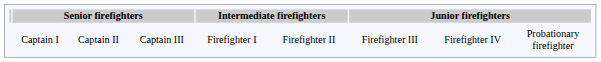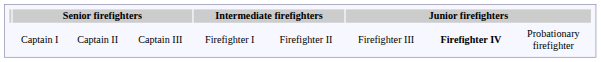Captain I | column 7: normal -> bold
